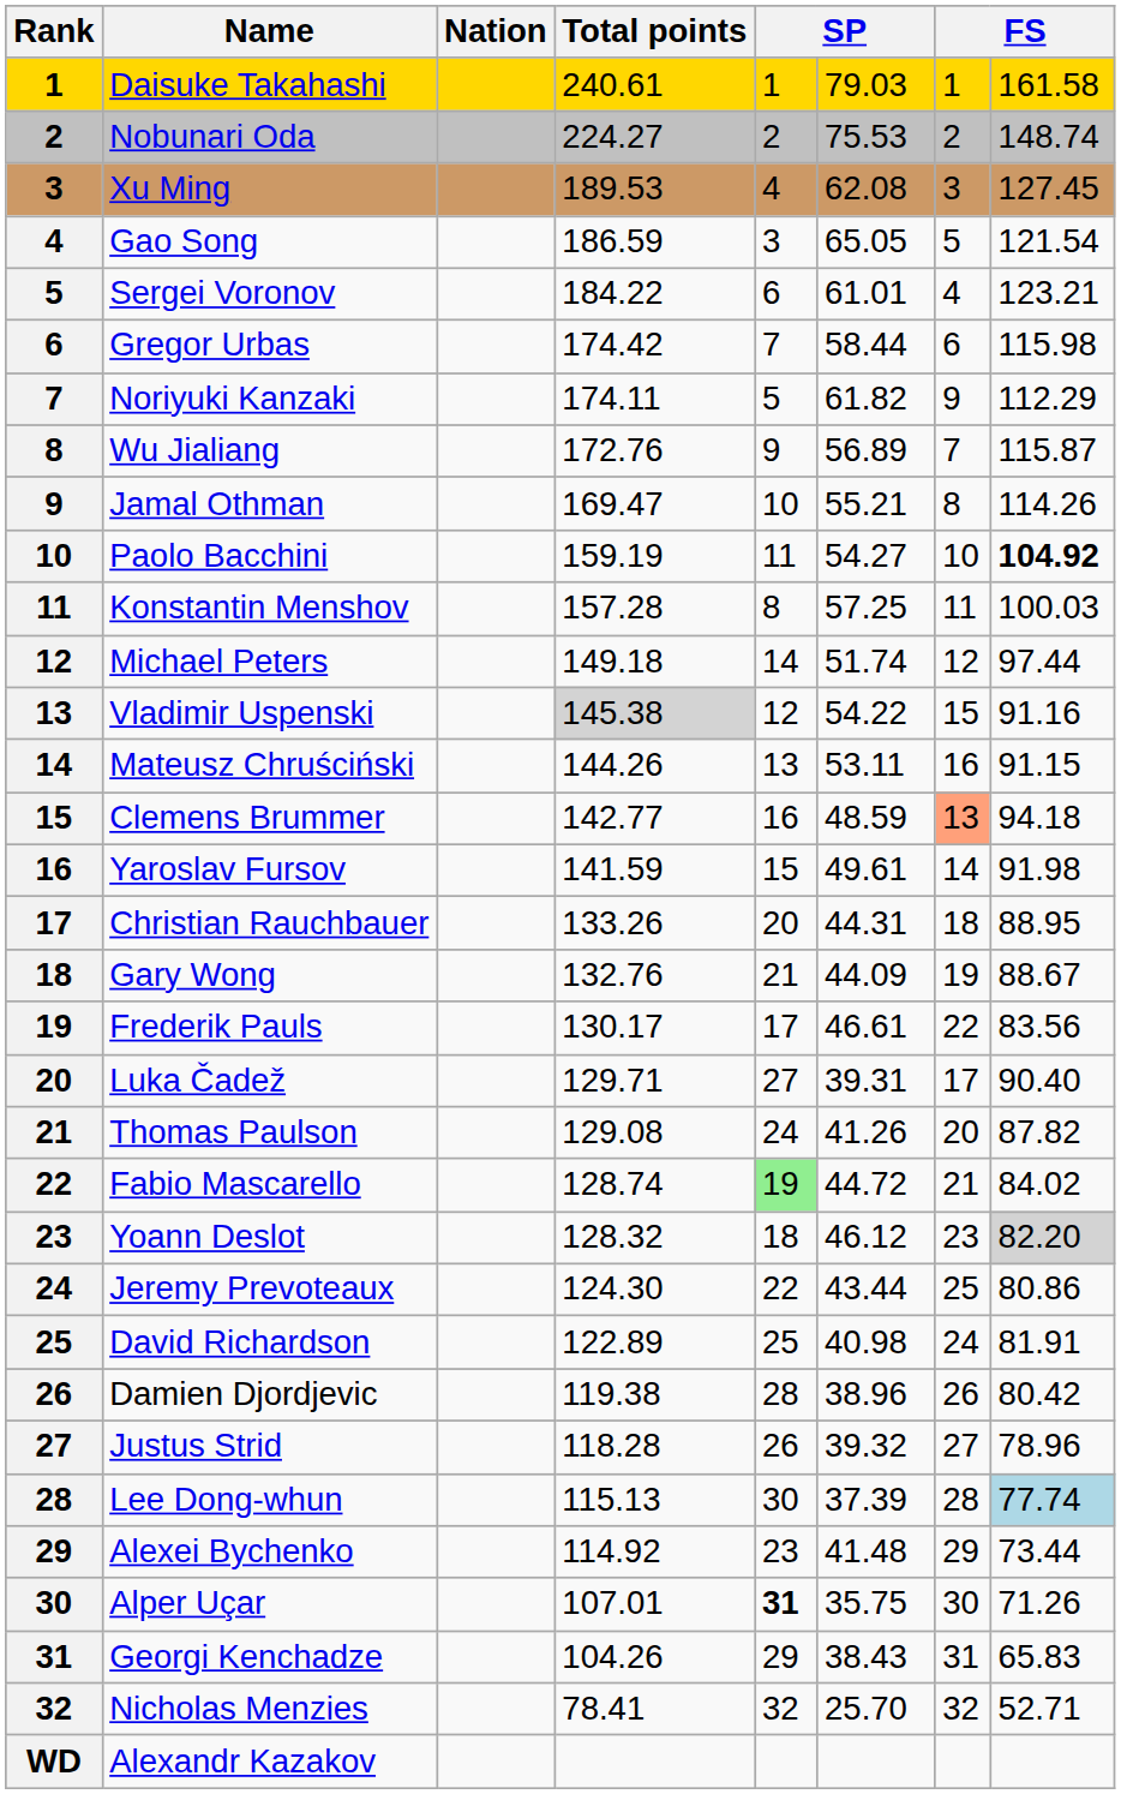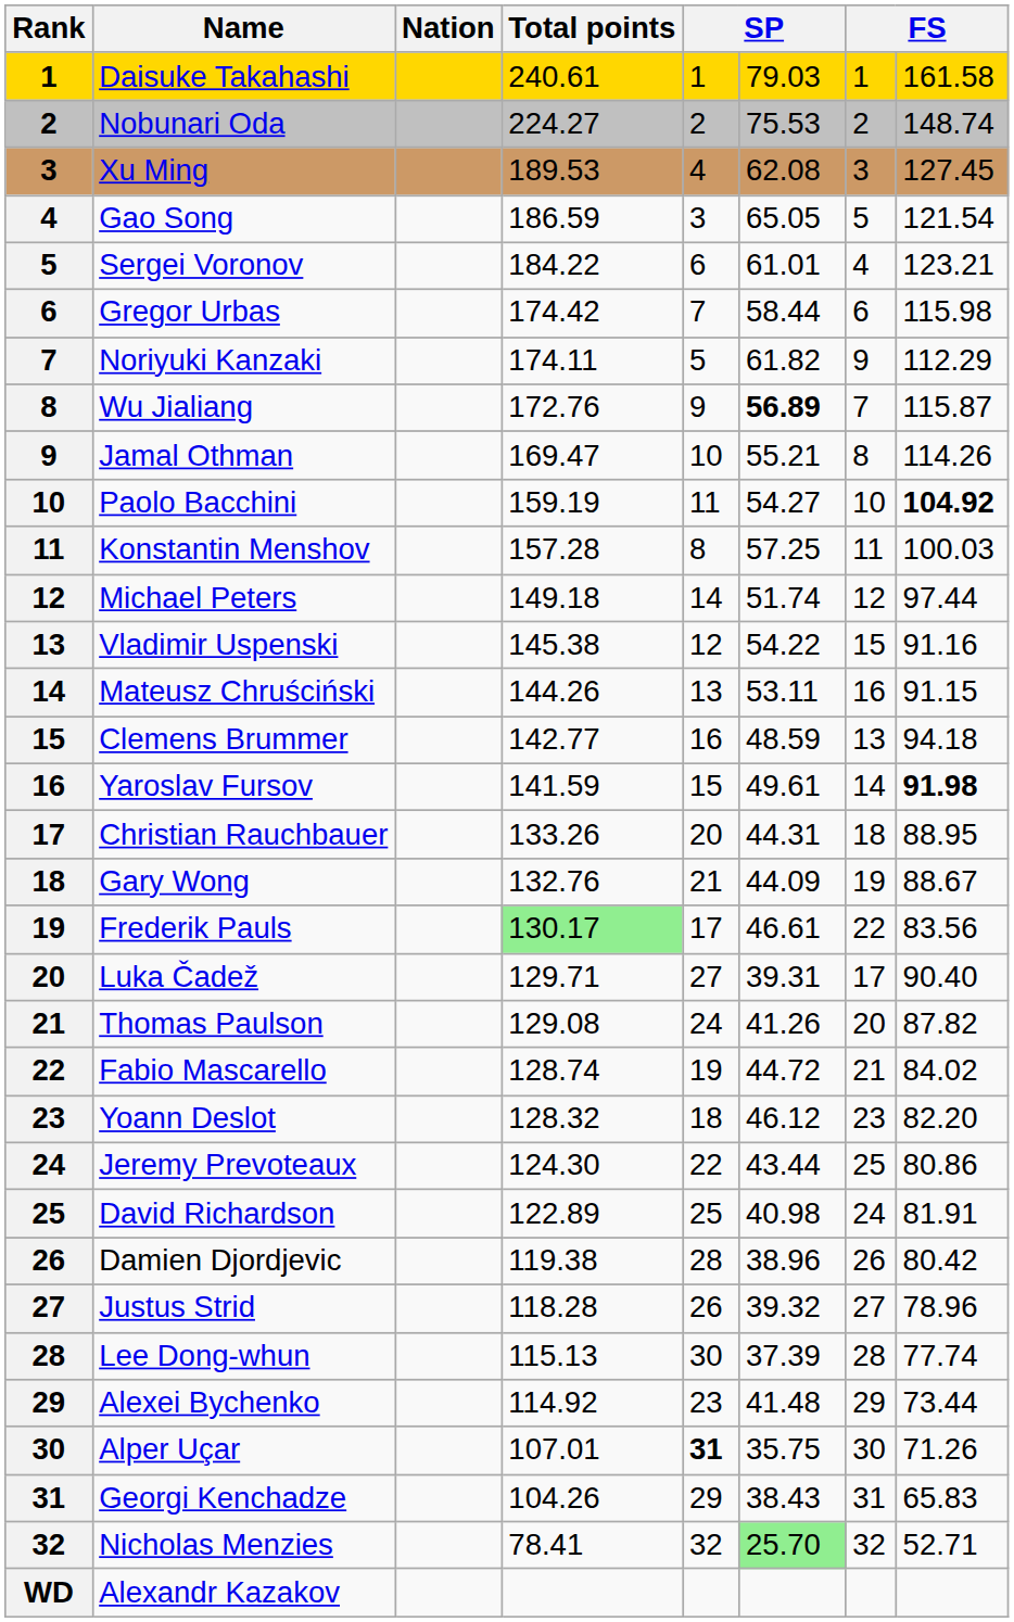Wu Jialiang | column 6: normal -> bold
Vladimir Uspenski | Total points: lightgrey background -> no background
Clemens Brummer | column 7: lightsalmon background -> no background
Yaroslav Fursov | column 8: normal -> bold
Frederik Pauls | Total points: no background -> lightgreen background
Fabio Mascarello | column 5: lightgreen background -> no background
Yoann Deslot | column 8: lightgrey background -> no background
Lee Dong-whun | column 8: lightblue background -> no background
Nicholas Menzies | column 6: no background -> lightgreen background
